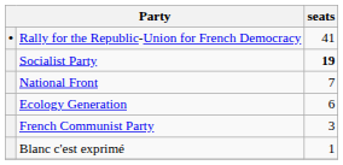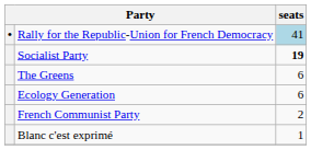Rally for the Republic-Union for French Democracy | seats: no background -> lightblue background
- row: National Front | 7
+ row: The Greens | 6
French Communist Party | seats: 3 -> 2
